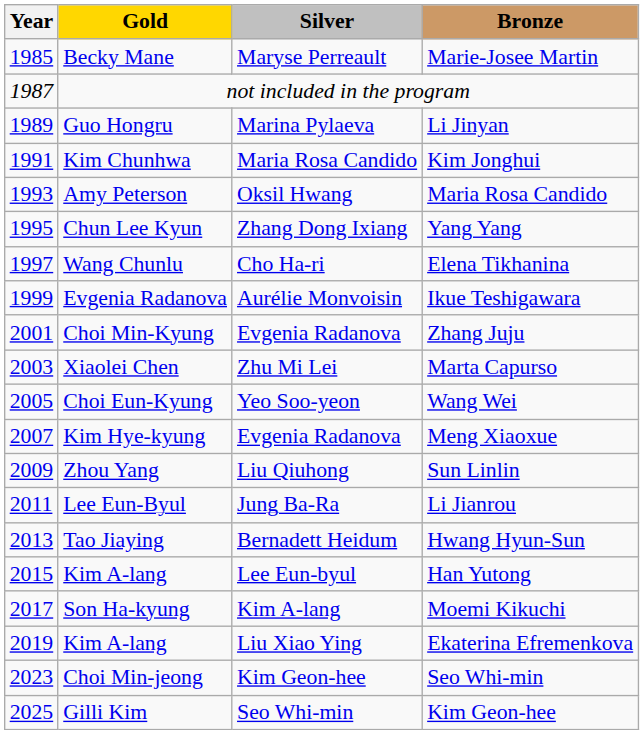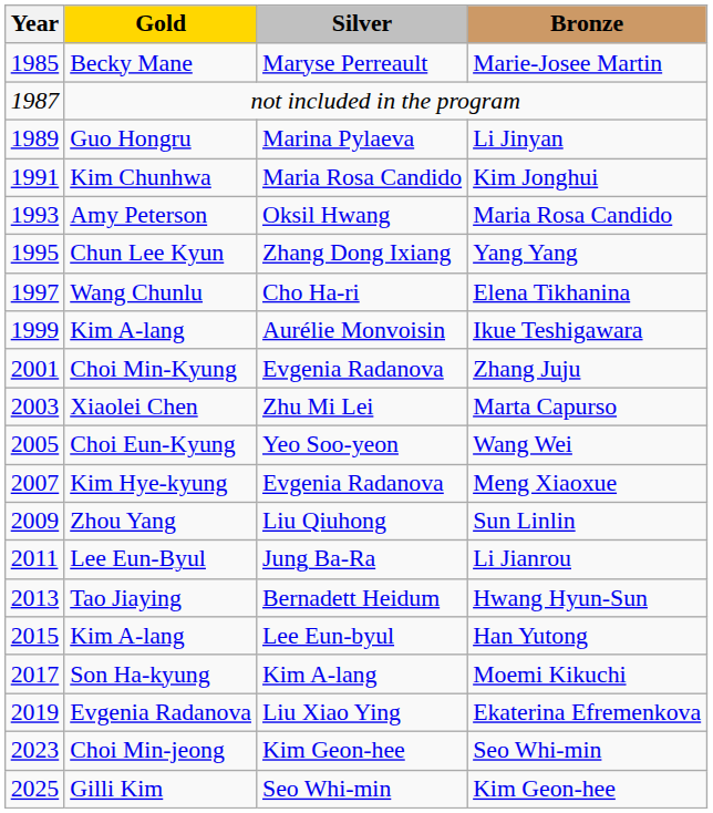Ikue Teshigawara | Gold: Evgenia Radanova -> Kim A-lang
Ekaterina Efremenkova | Gold: Kim A-lang -> Evgenia Radanova
